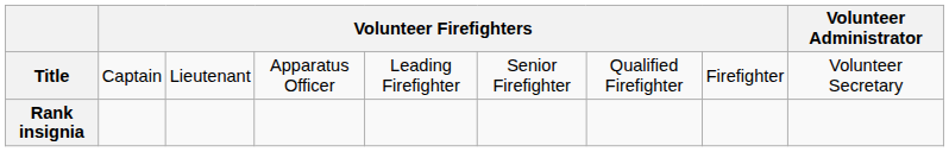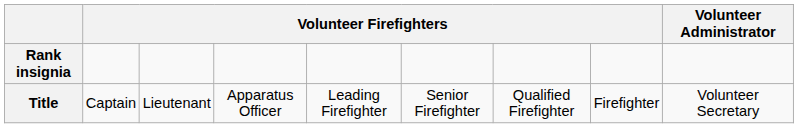rows swapped: Title <-> Rank insignia
